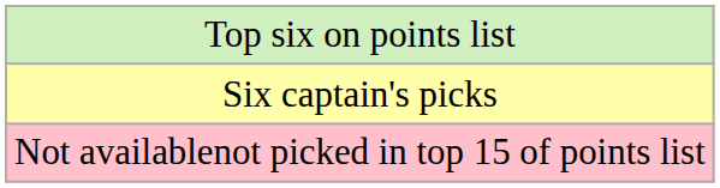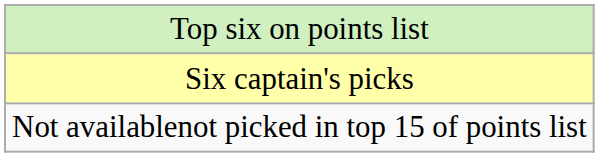row 3 | column 1: pink background -> no background
